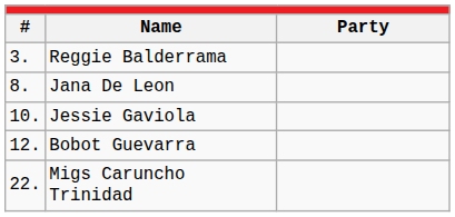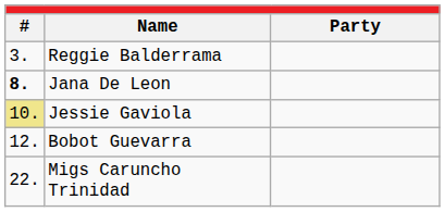Jana De Leon | column 1: normal -> bold
Jessie Gaviola | column 1: no background -> khaki background
